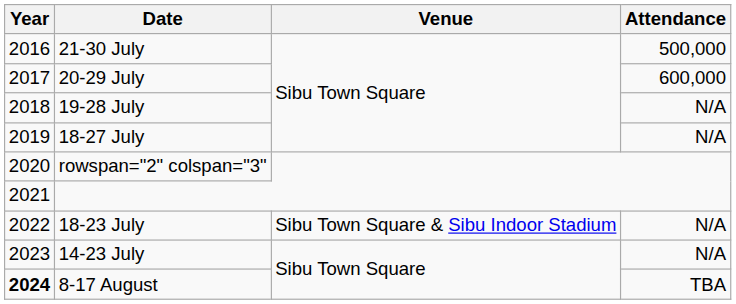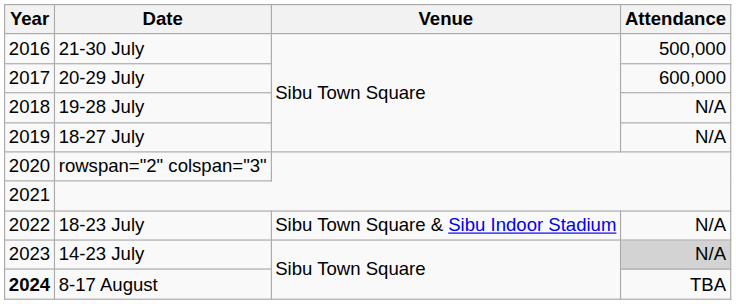14-23 July | Attendance: no background -> lightgrey background
